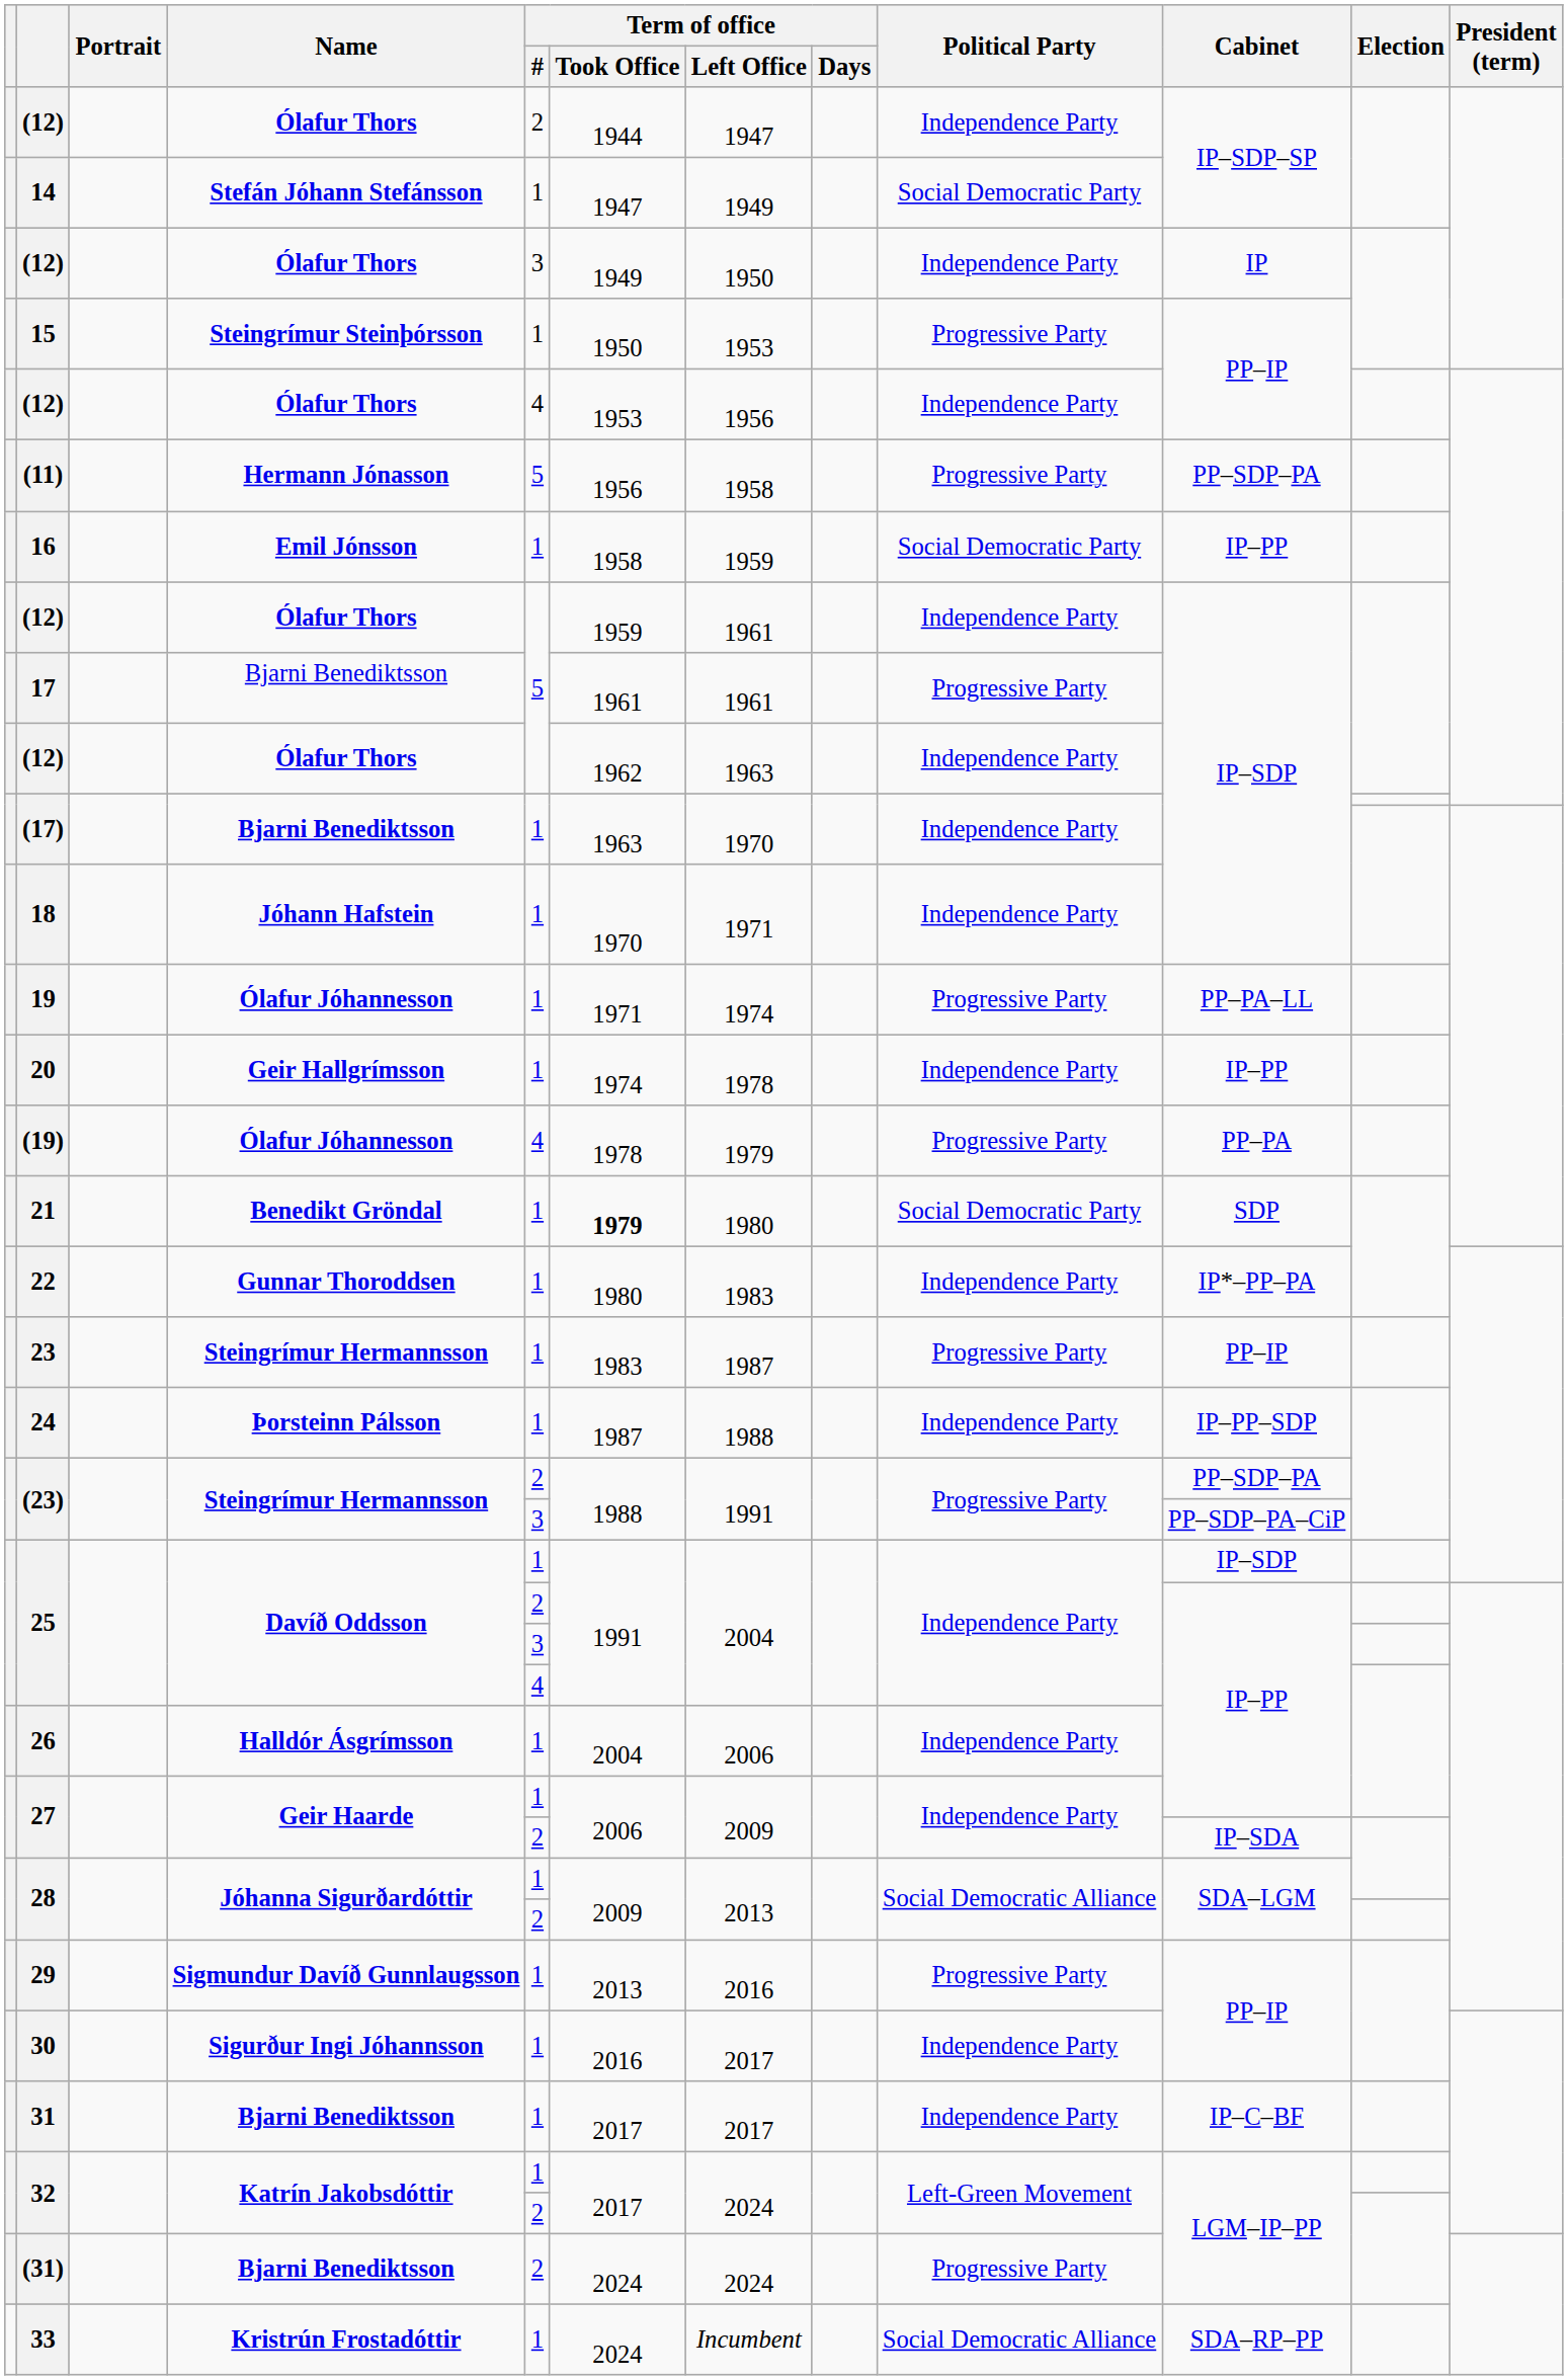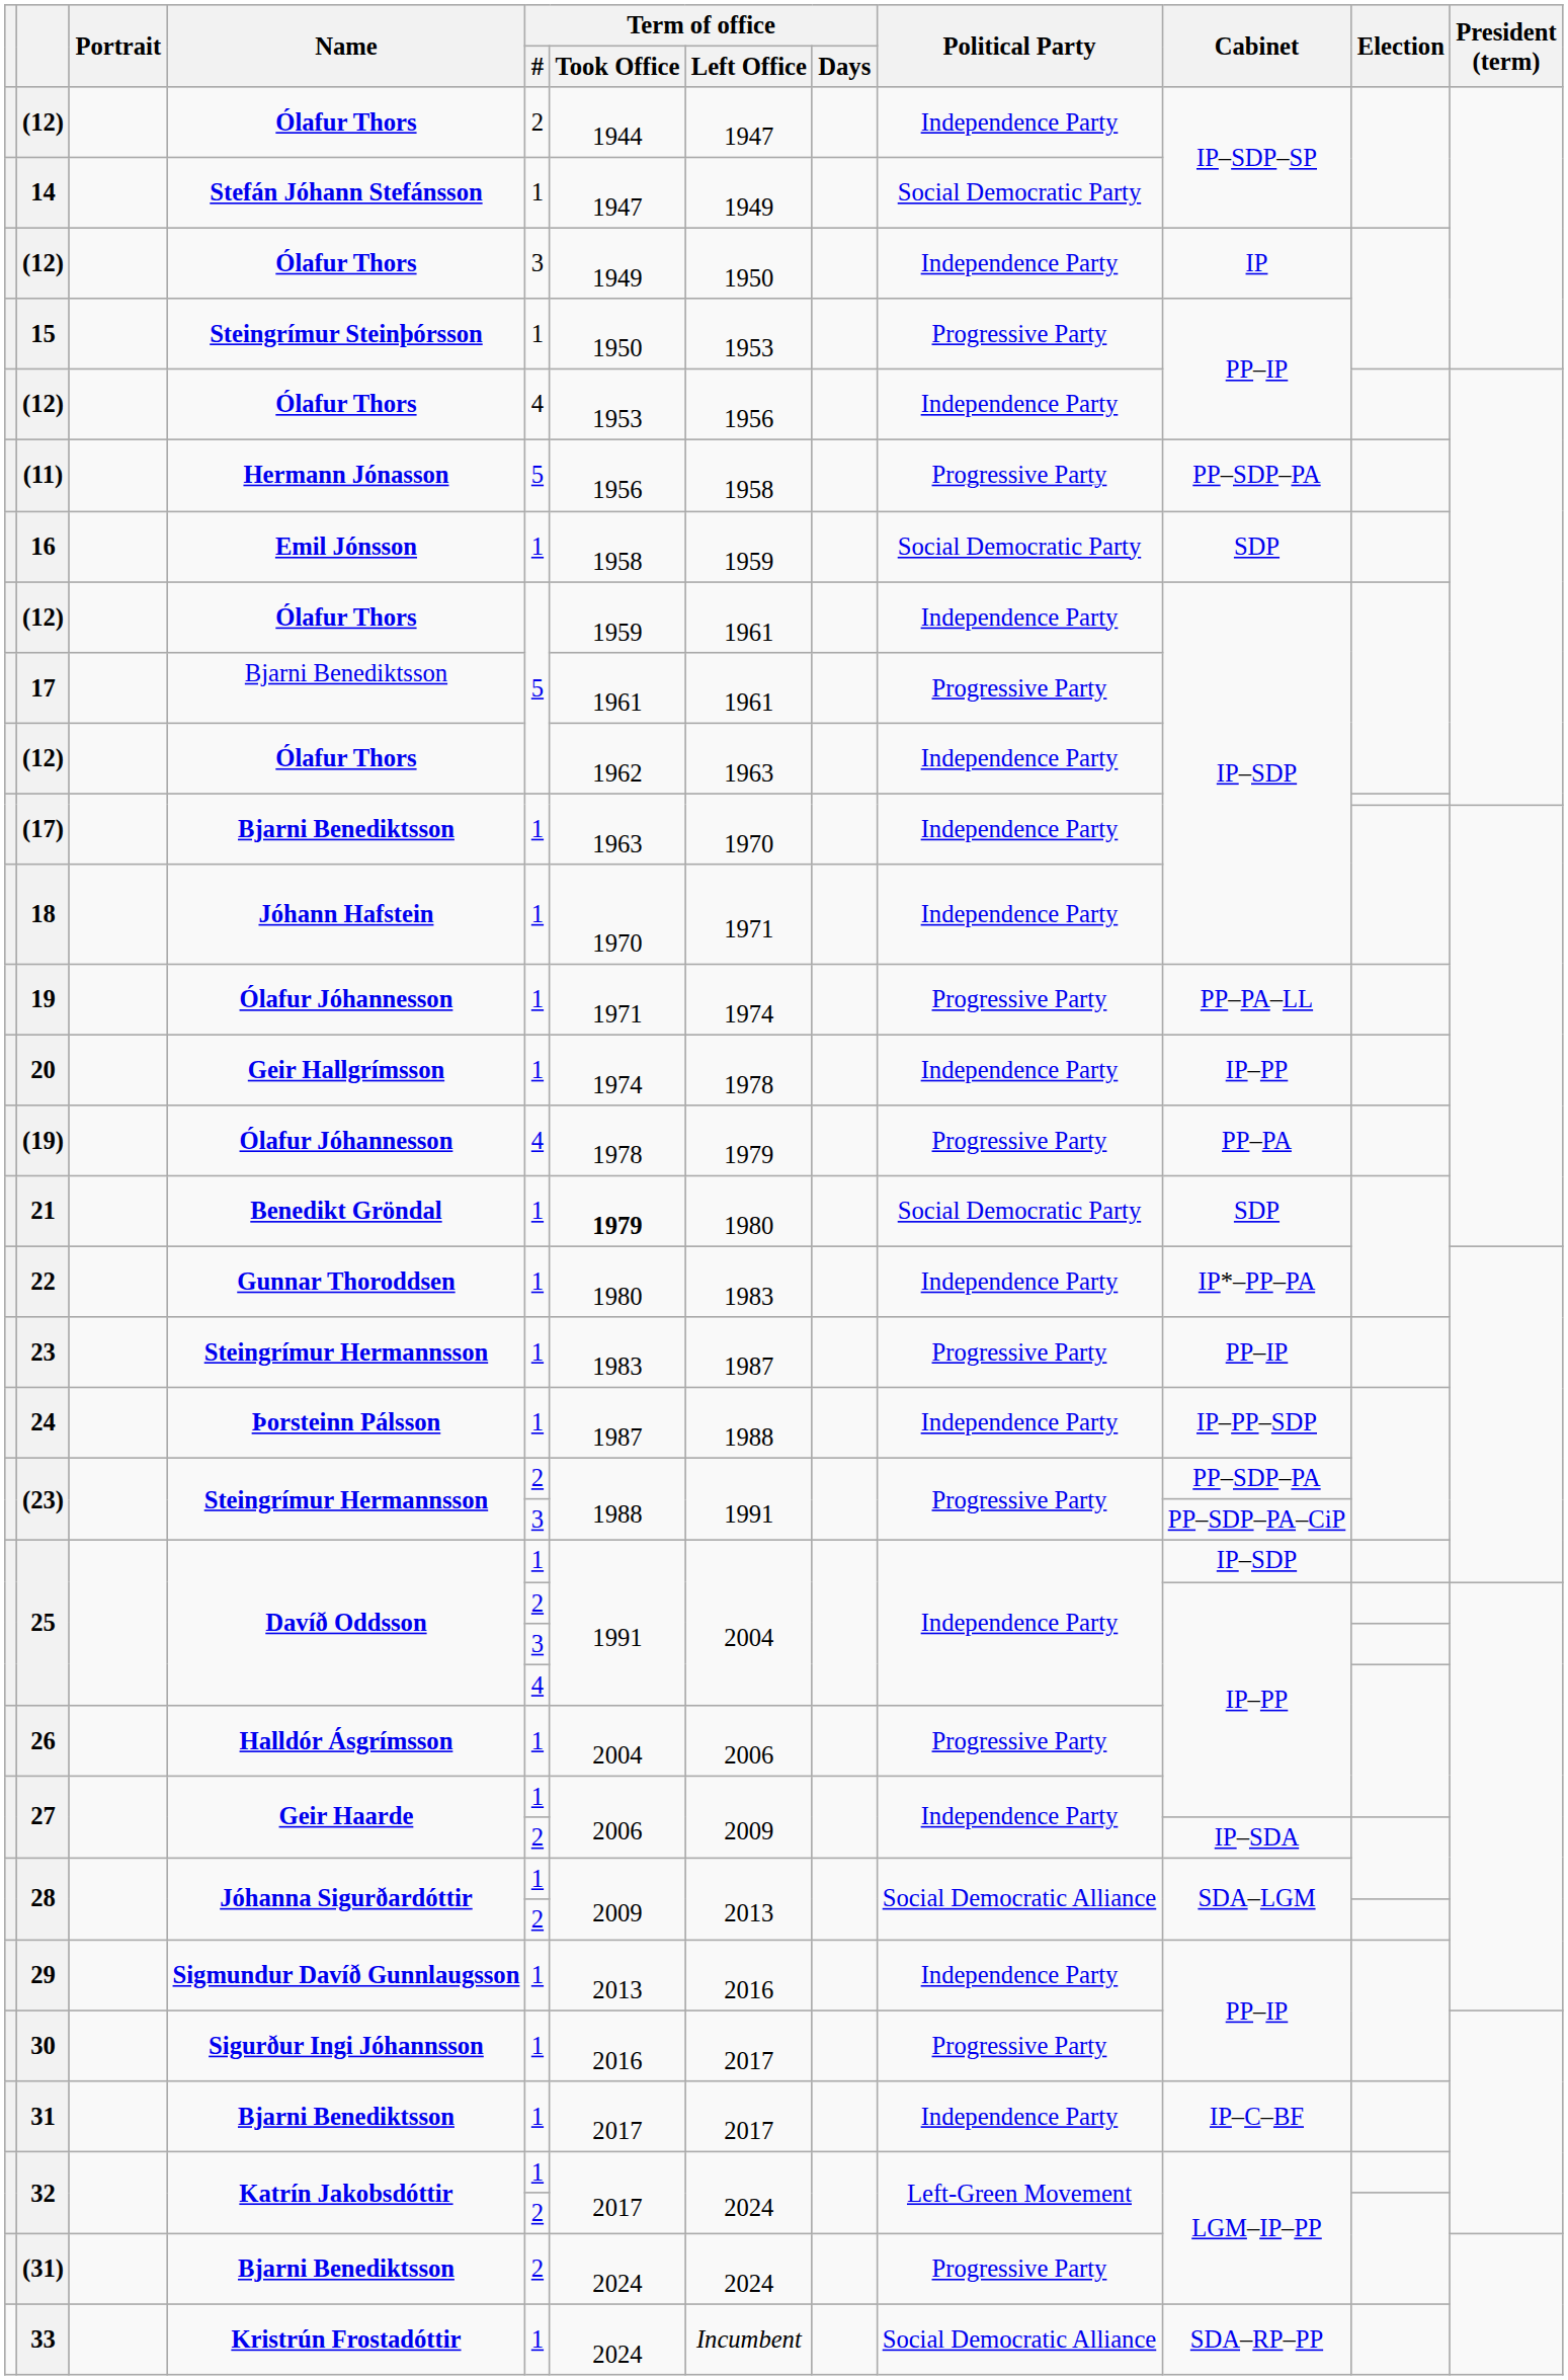16 | Cabinet: IP–PP -> SDP
26 | Political Party: Independence Party -> Progressive Party
29 | Political Party: Progressive Party -> Independence Party
30 | Political Party: Independence Party -> Progressive Party
